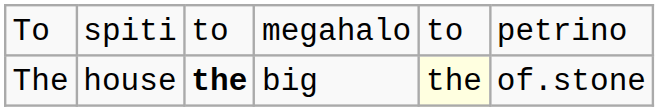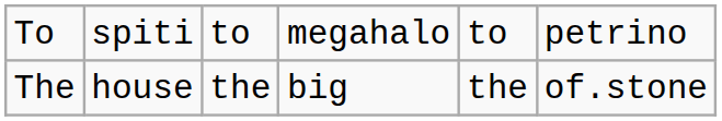The | column 3: bold -> normal
The | column 5: lightyellow background -> no background
